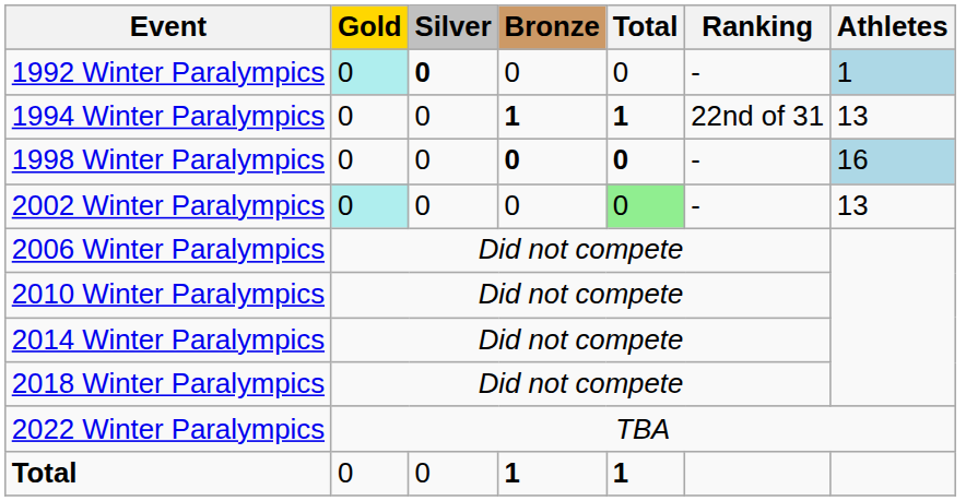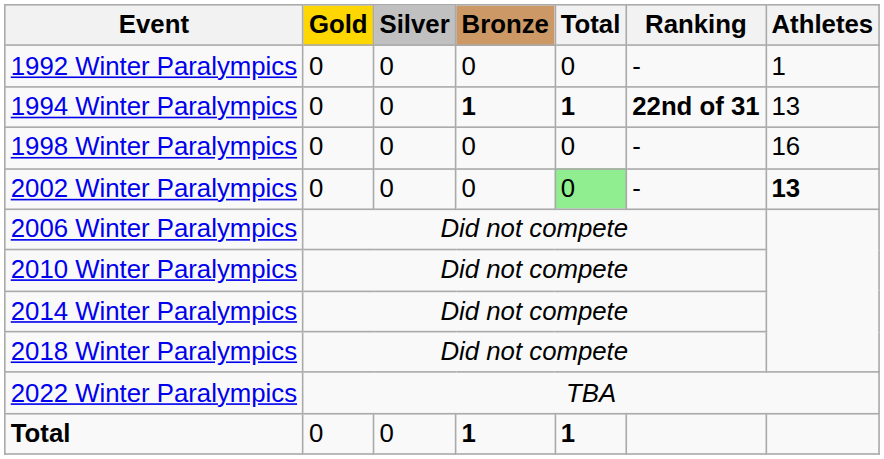1992 Winter Paralympics | Gold: paleturquoise background -> no background
1992 Winter Paralympics | Silver: bold -> normal
1992 Winter Paralympics | Athletes: lightblue background -> no background
1994 Winter Paralympics | Ranking: normal -> bold
1998 Winter Paralympics | Bronze: bold -> normal
1998 Winter Paralympics | Total: bold -> normal
1998 Winter Paralympics | Athletes: lightblue background -> no background
2002 Winter Paralympics | Gold: paleturquoise background -> no background
2002 Winter Paralympics | Athletes: normal -> bold
